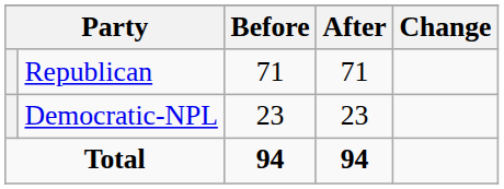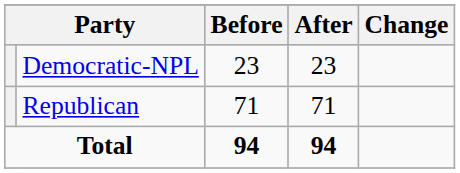rows swapped: Republican <-> Democratic-NPL
